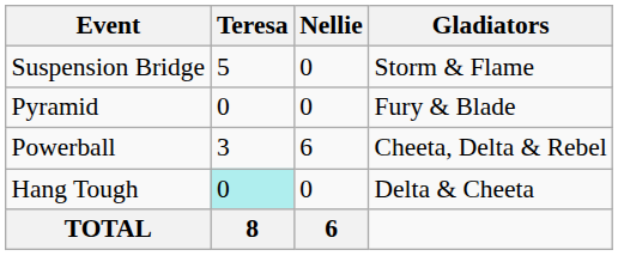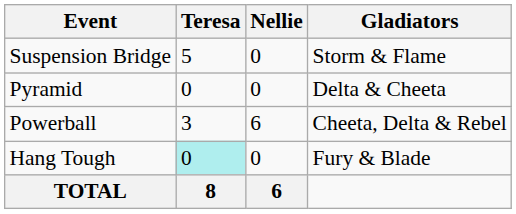Pyramid | Gladiators: Fury & Blade -> Delta & Cheeta
Hang Tough | Gladiators: Delta & Cheeta -> Fury & Blade
